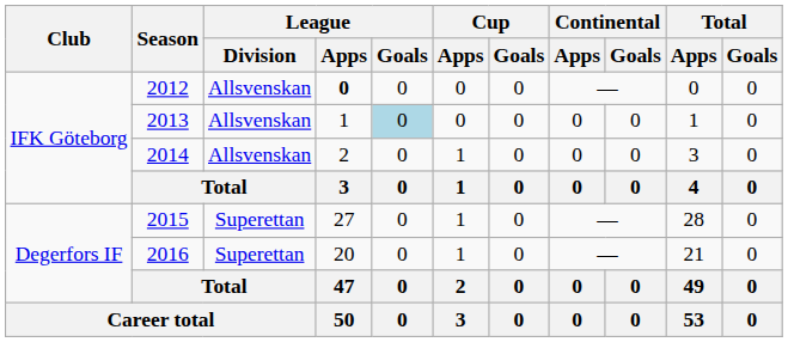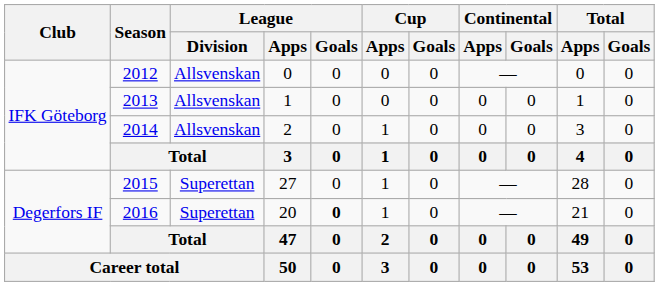2012 | League / Apps: bold -> normal
2013 | League / Goals: lightblue background -> no background
2016 | League / Goals: normal -> bold
